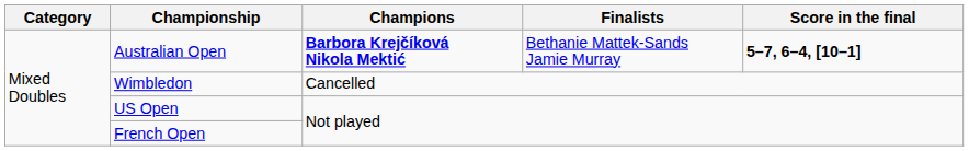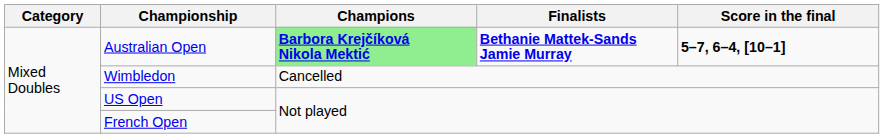Australian Open | Champions: no background -> lightgreen background
Australian Open | Finalists: normal -> bold
